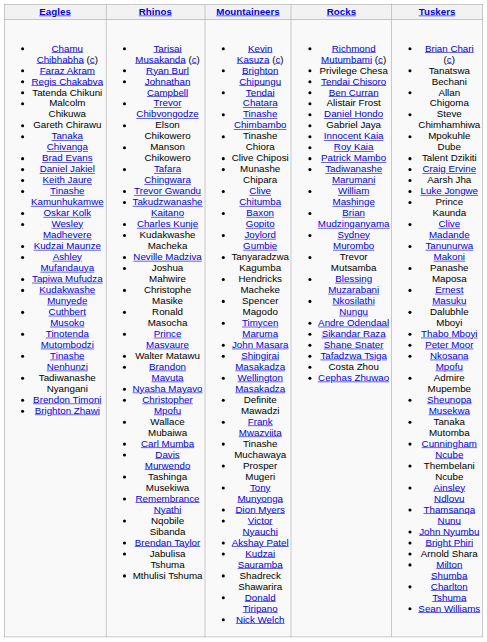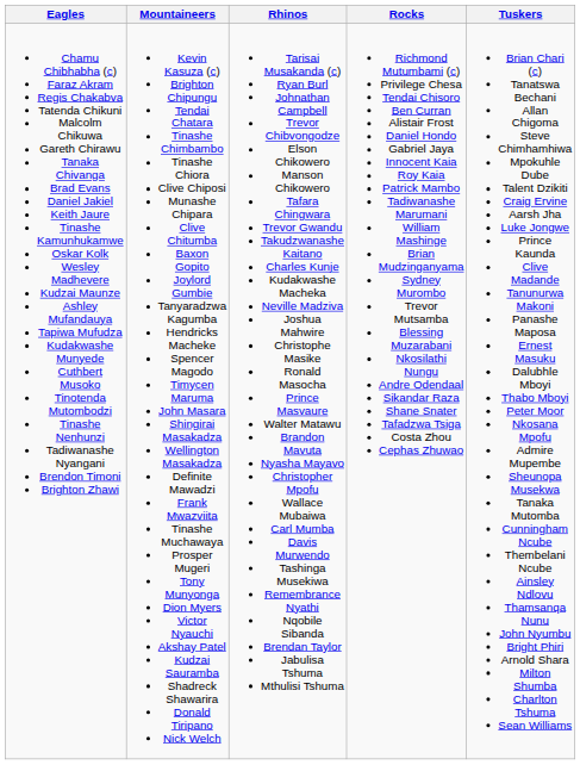columns swapped: Mountaineers <-> Rhinos
